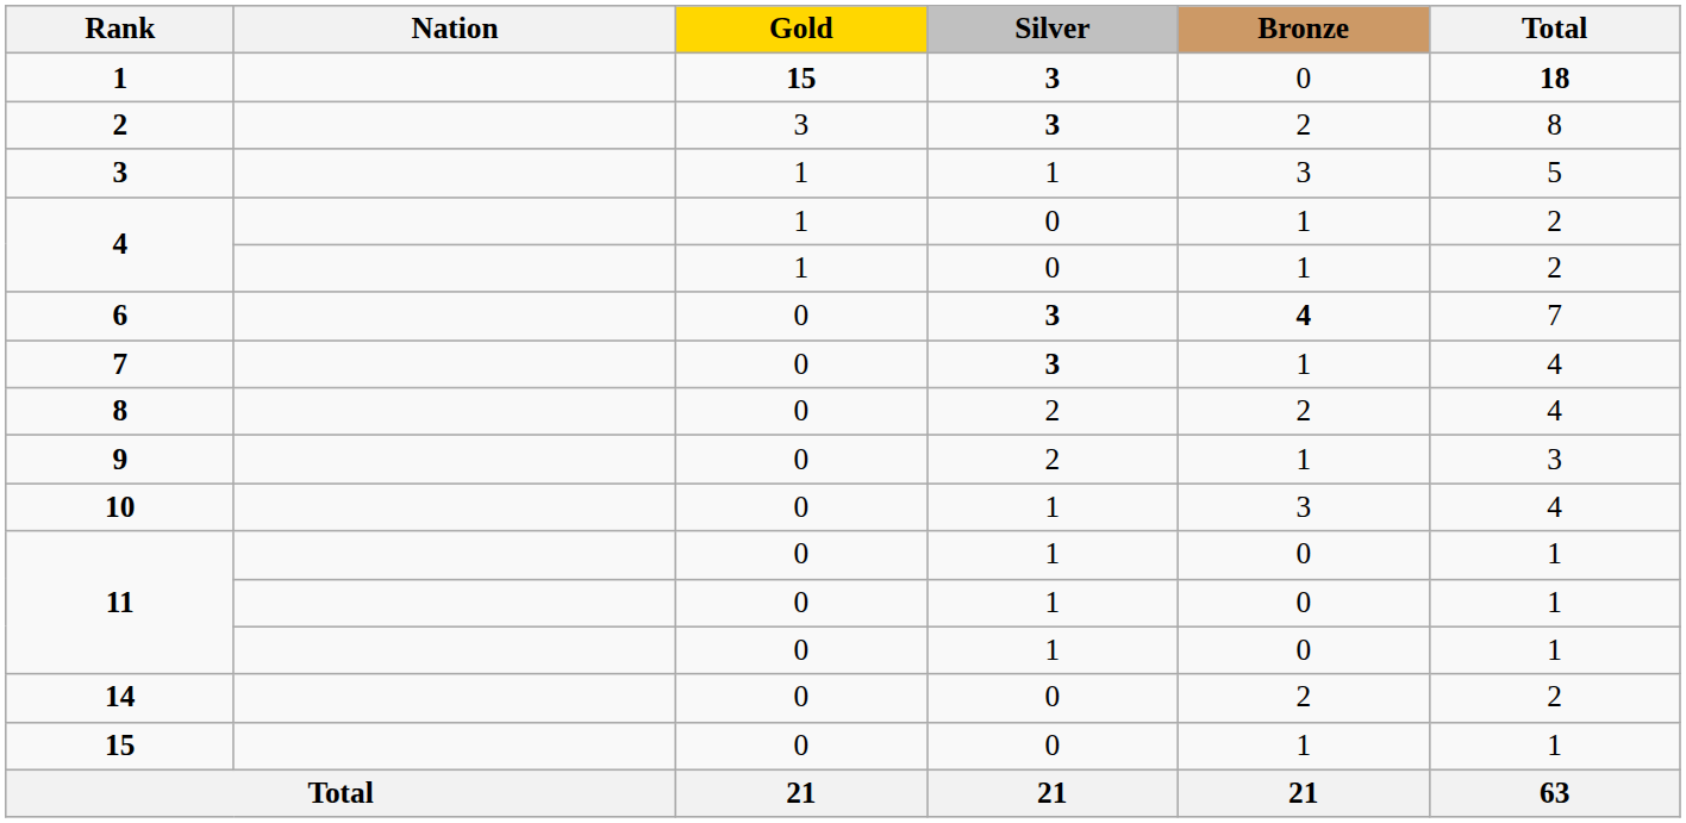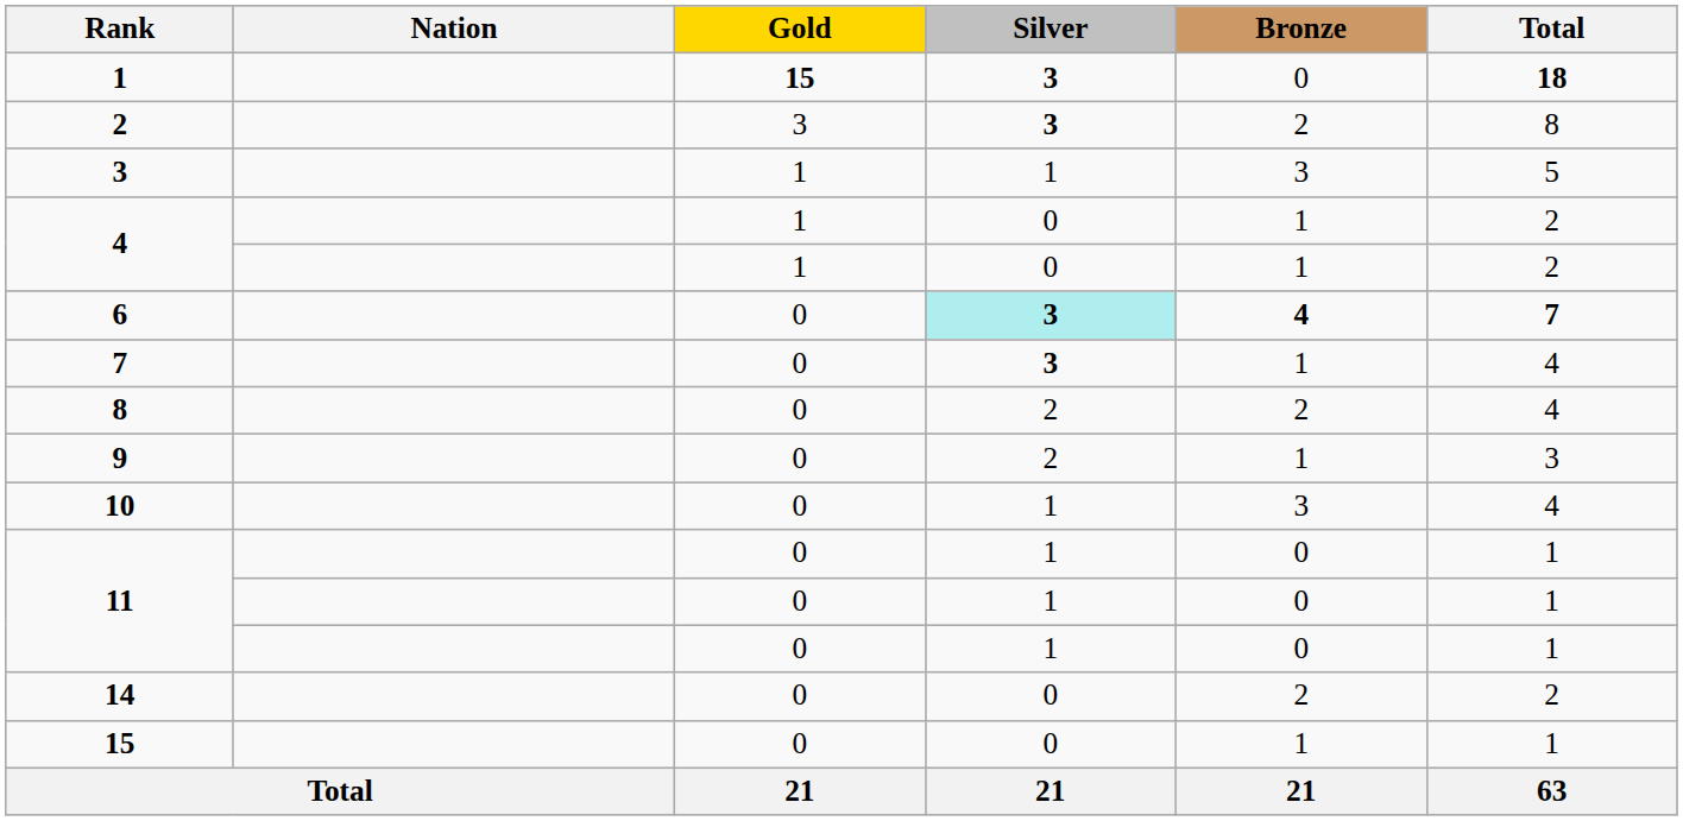6 | Silver: no background -> paleturquoise background
6 | Total: normal -> bold
